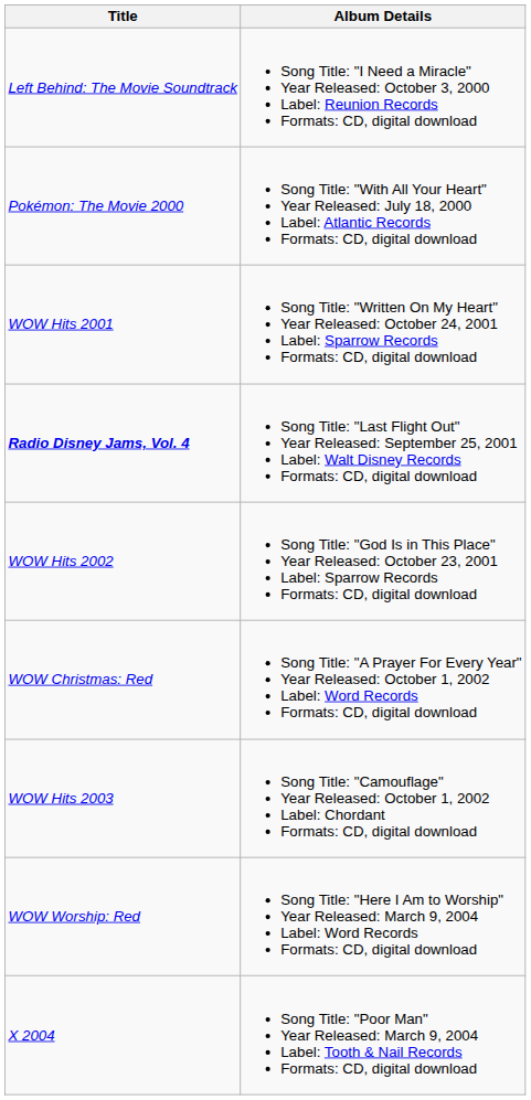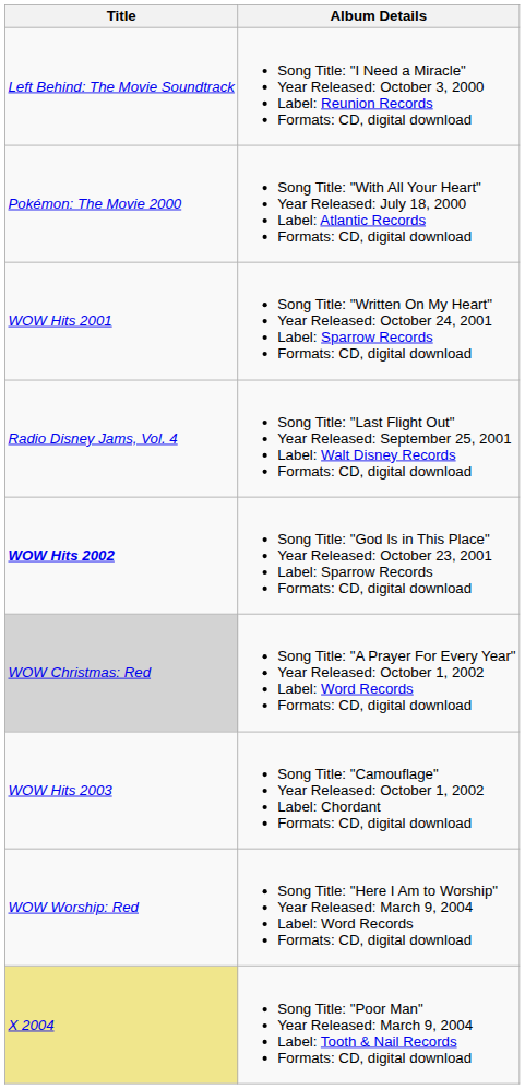Radio Disney Jams, Vol. 4 | Title: bold -> normal
WOW Hits 2002 | Title: normal -> bold
WOW Christmas: Red | Title: no background -> lightgrey background
X 2004 | Title: no background -> khaki background
